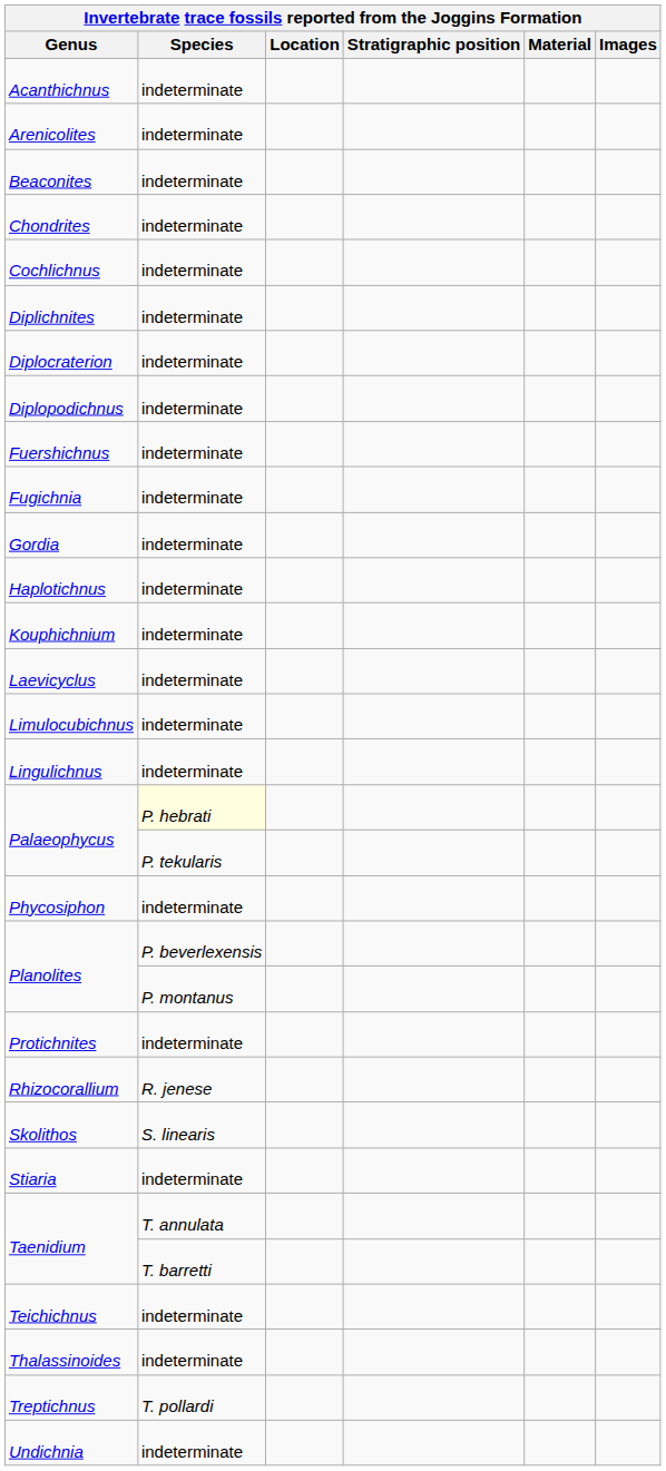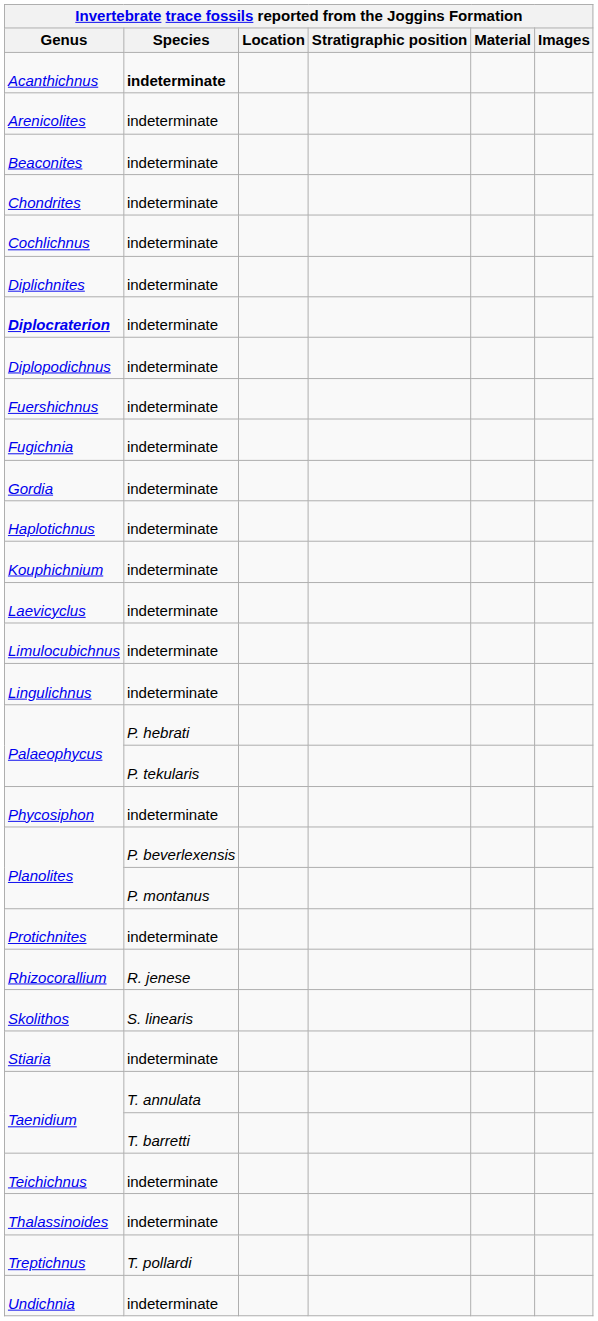Acanthichnus | Species: normal -> bold
Diplocraterion | Genus: normal -> bold
Palaeophycus / P. hebrati | Species: lightyellow background -> no background
